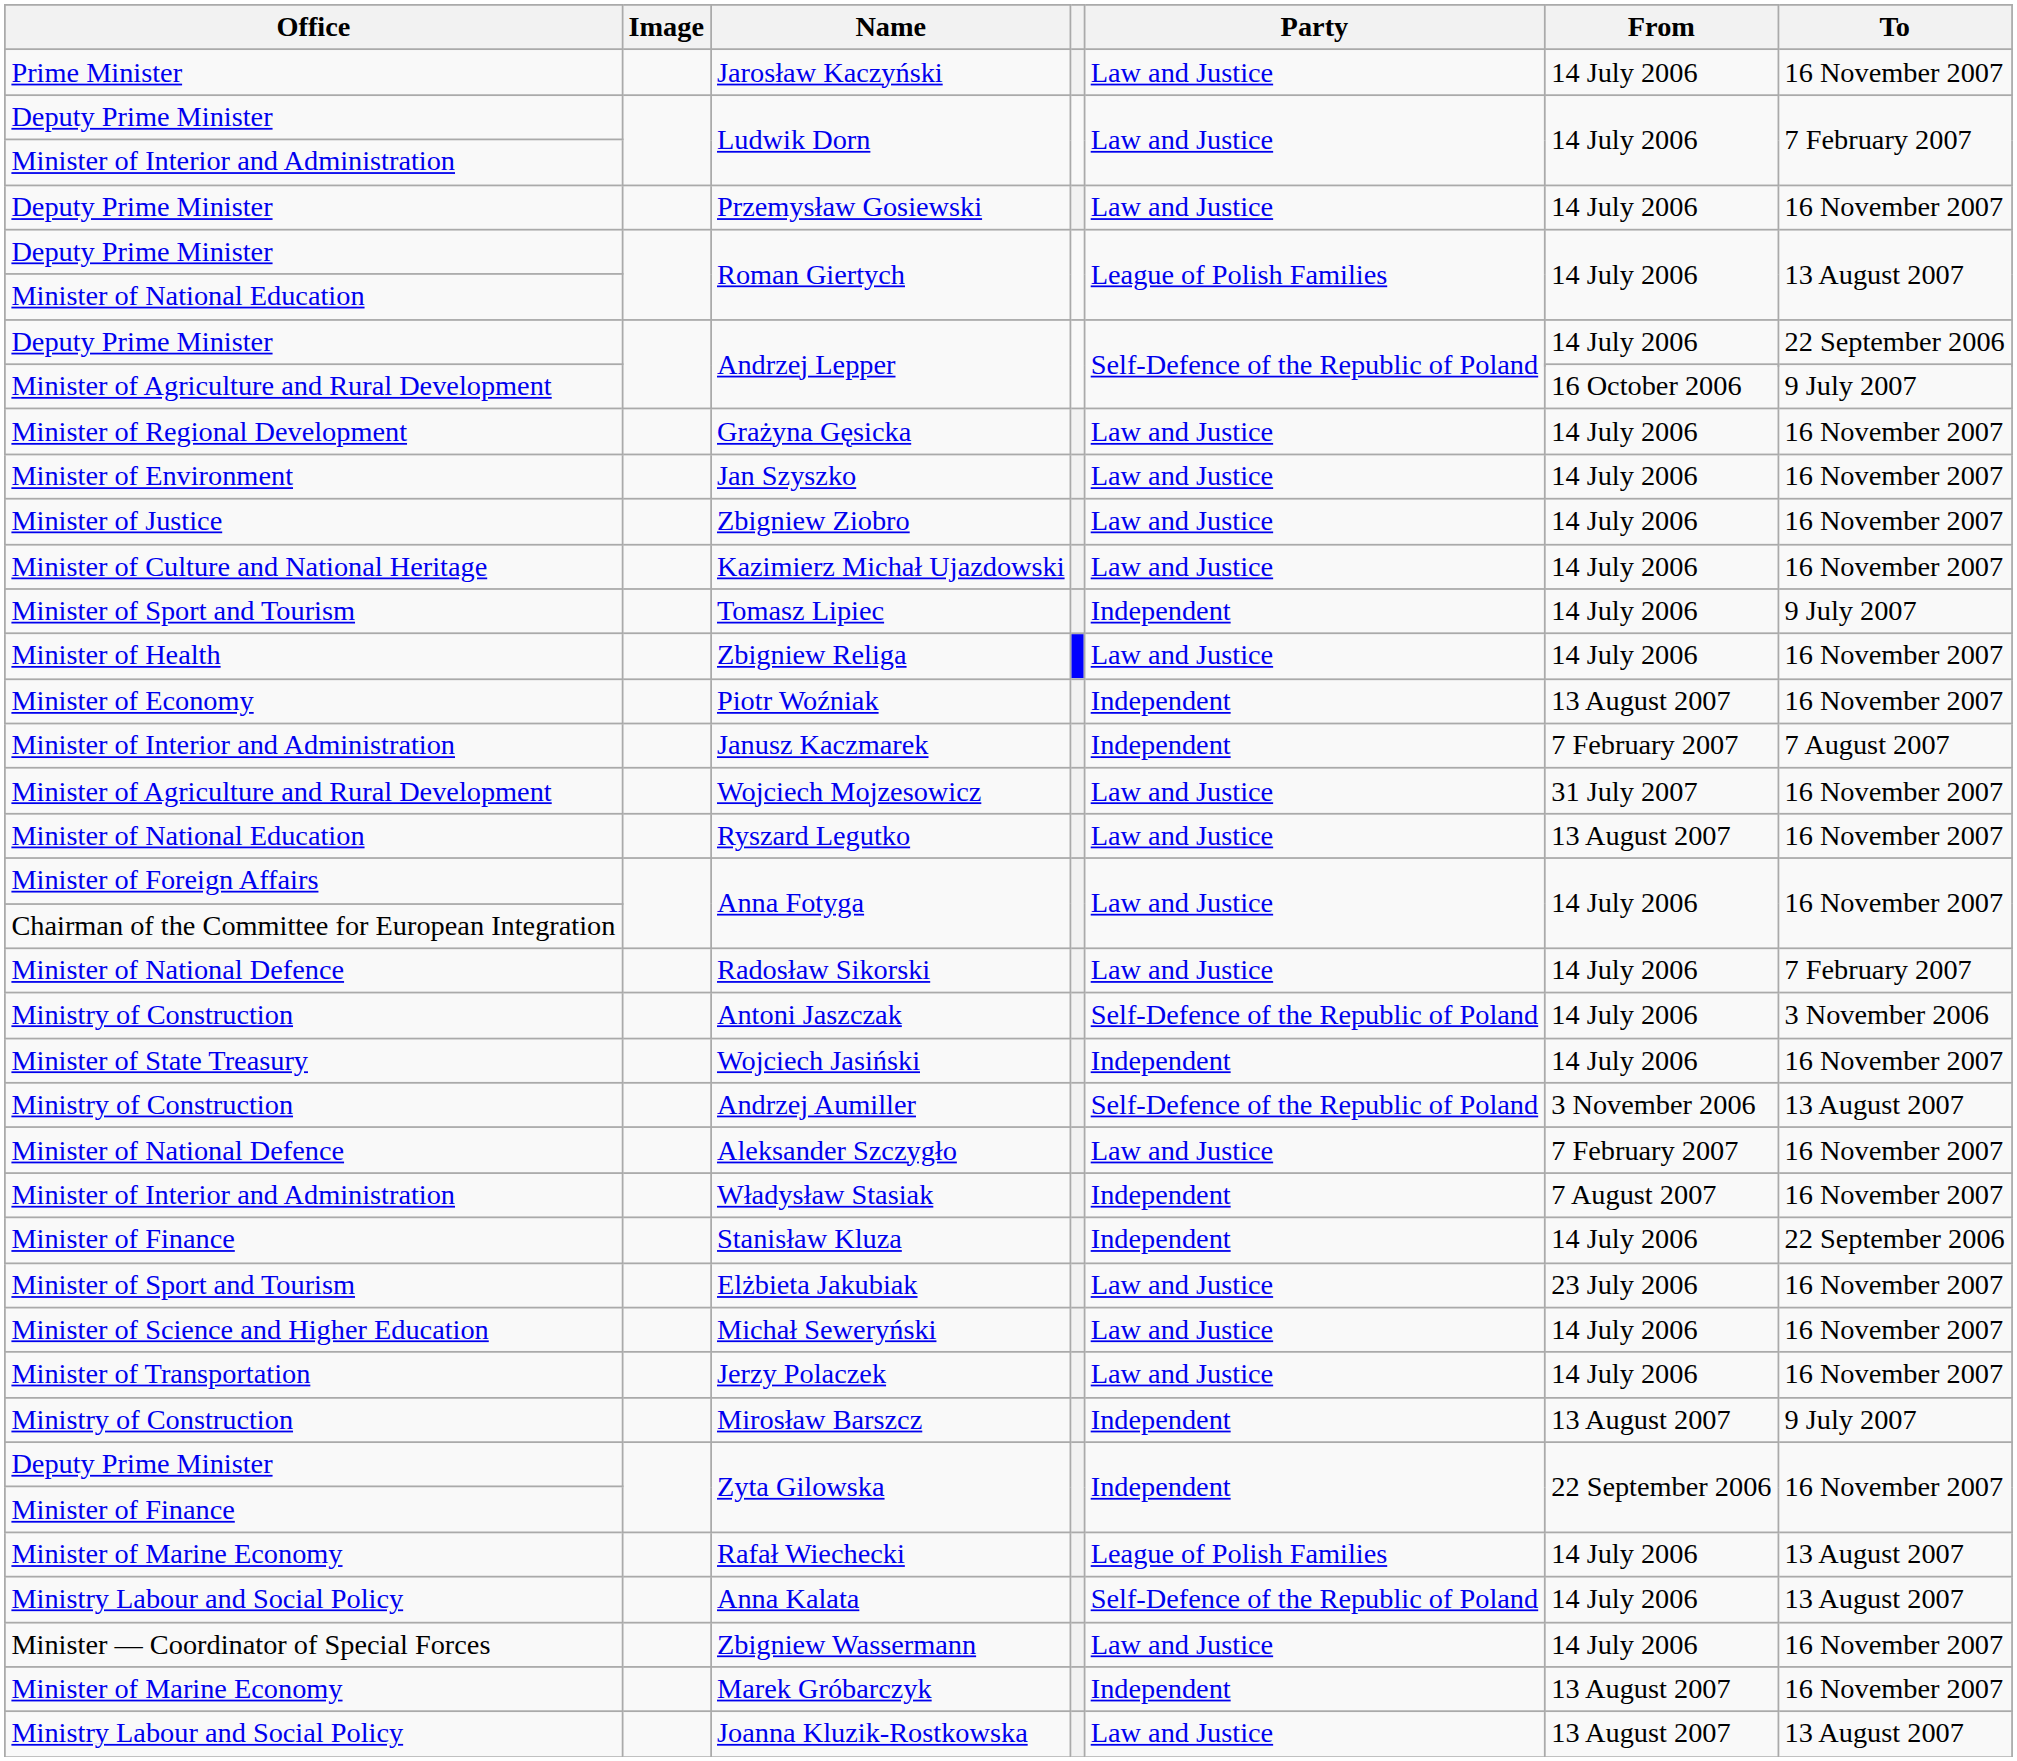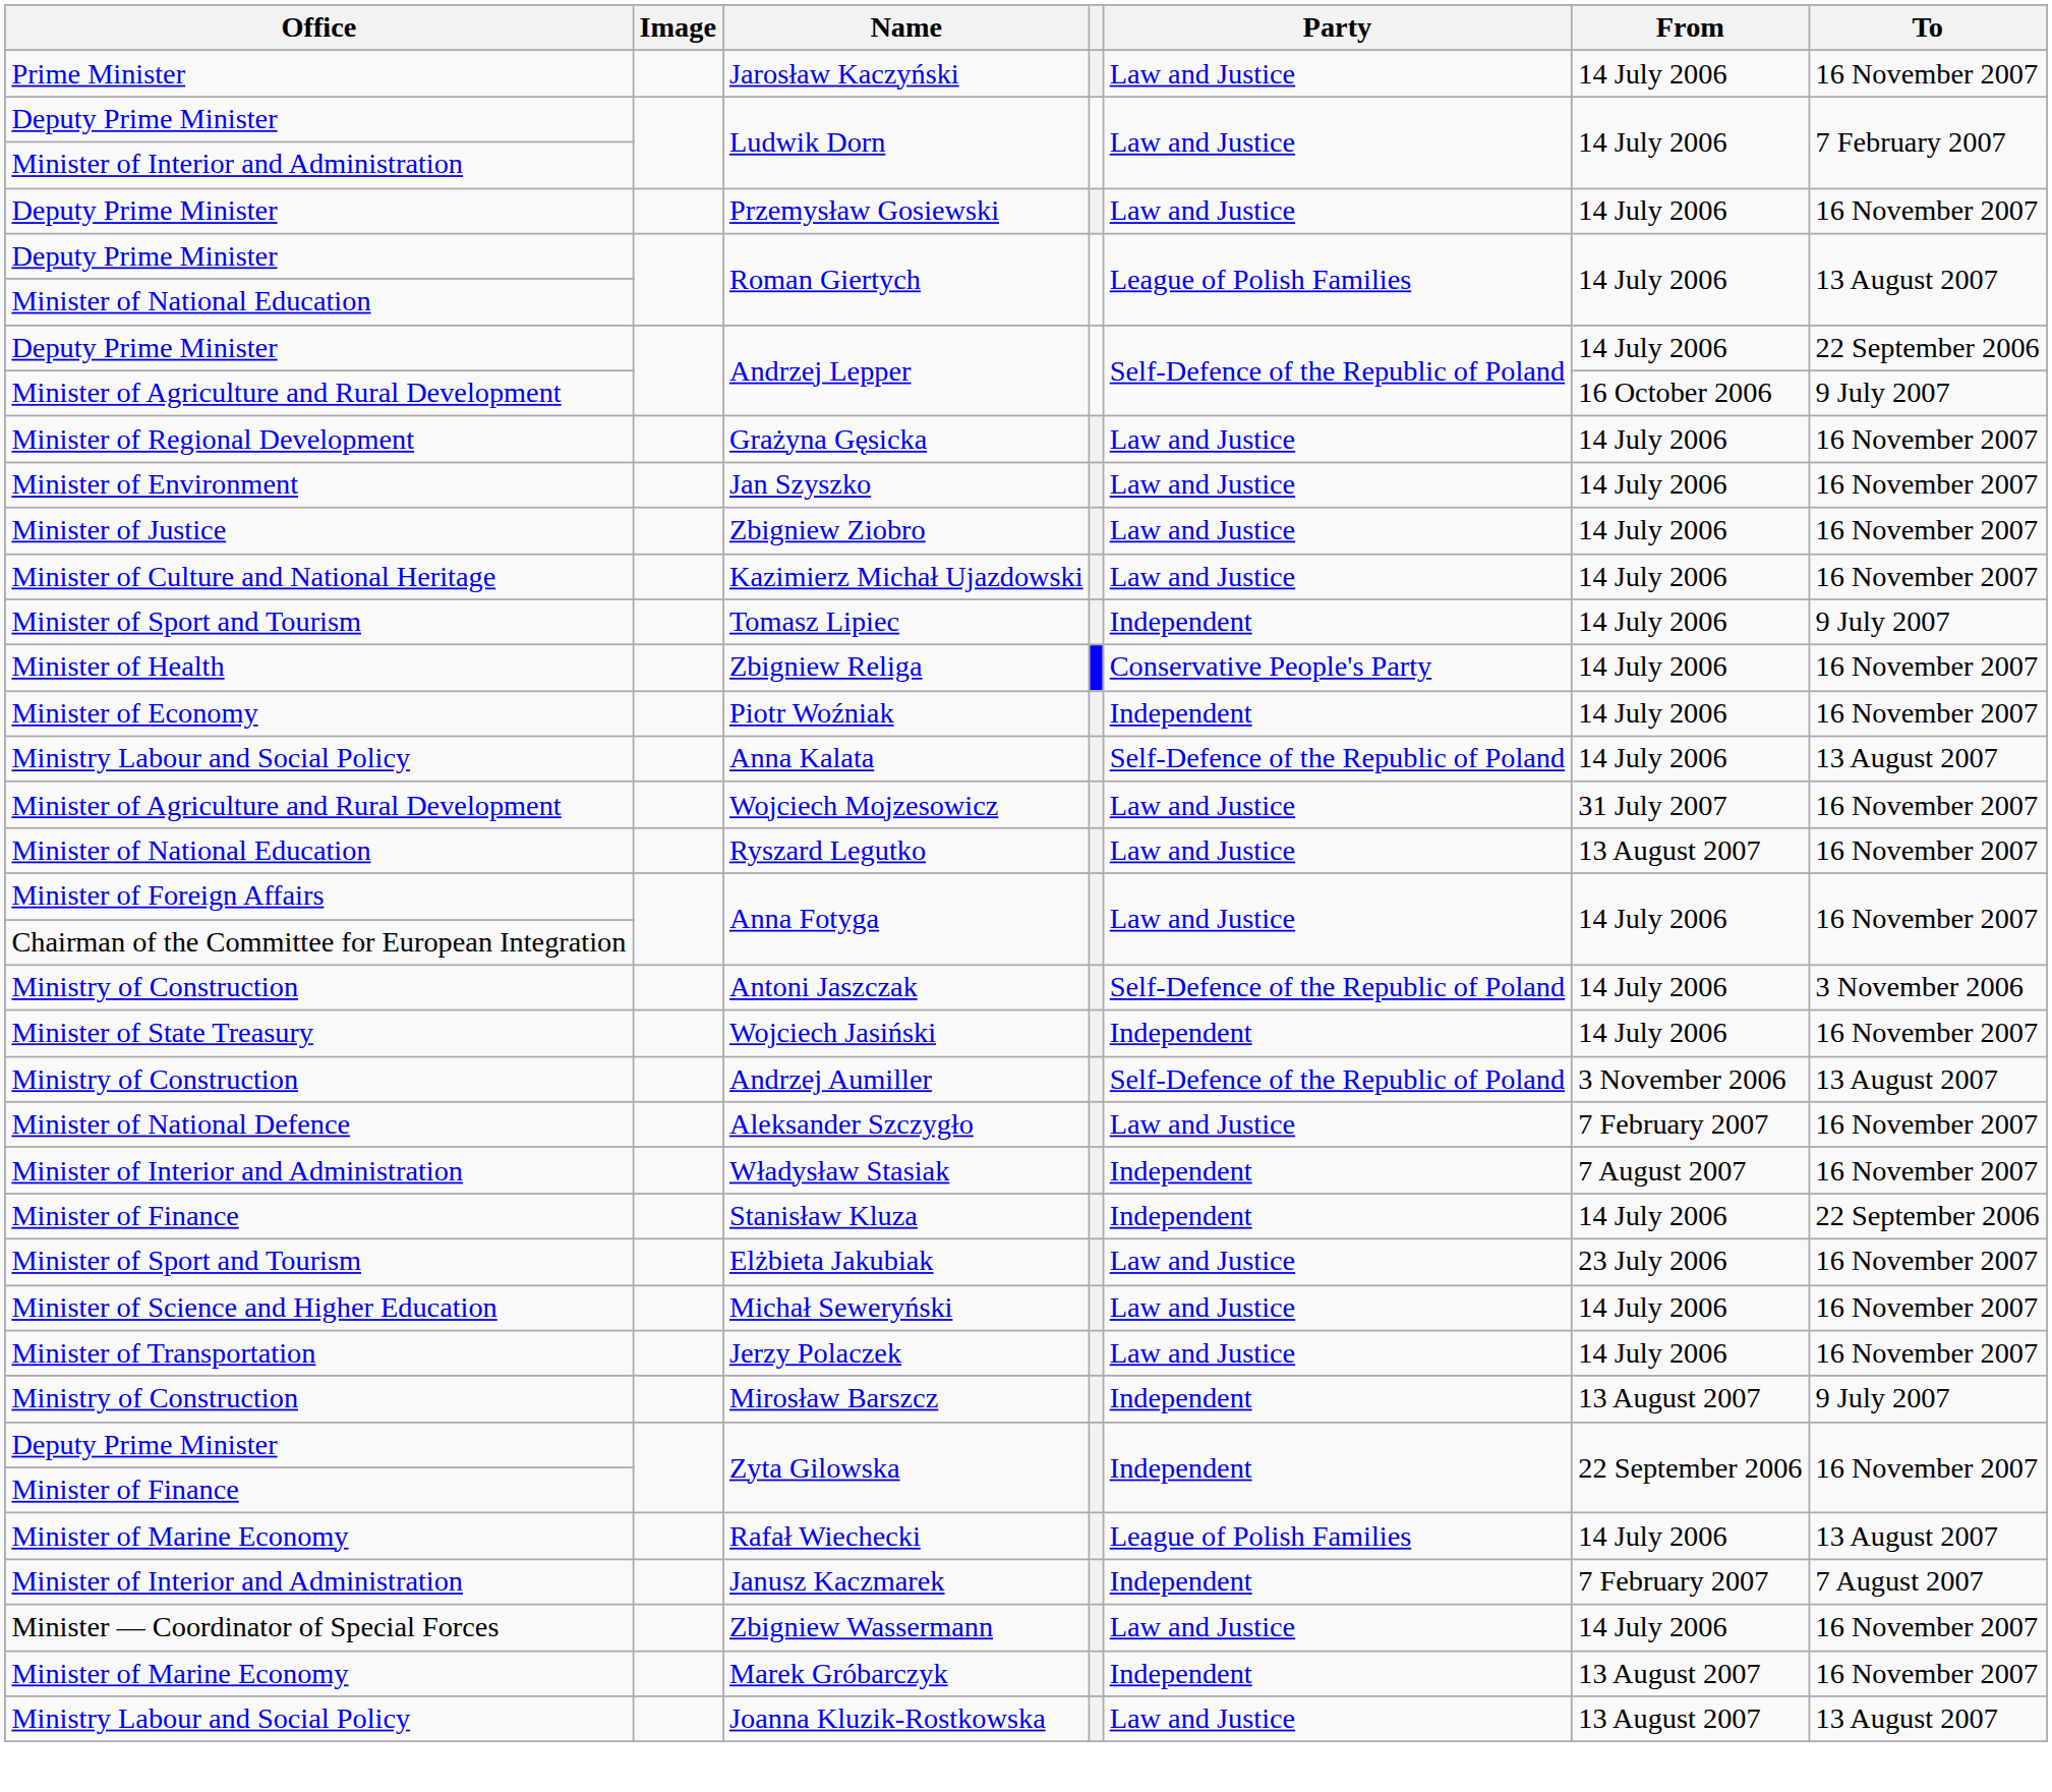Zbigniew Religa | Party: Law and Justice -> Conservative People's Party
Piotr Woźniak | From: 13 August 2007 -> 14 July 2006
rows swapped: Janusz Kaczmarek <-> Anna Kalata
- row: Minister of National Defence | Radosław Sikorski | Law and Justice | 14 July 2006 | 7 February 2007
